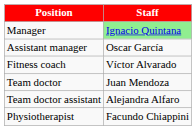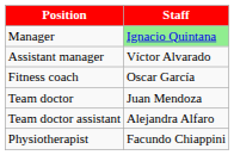Assistant manager | Staff: Oscar García -> Víctor Alvarado
Fitness coach | Staff: Víctor Alvarado -> Oscar García
